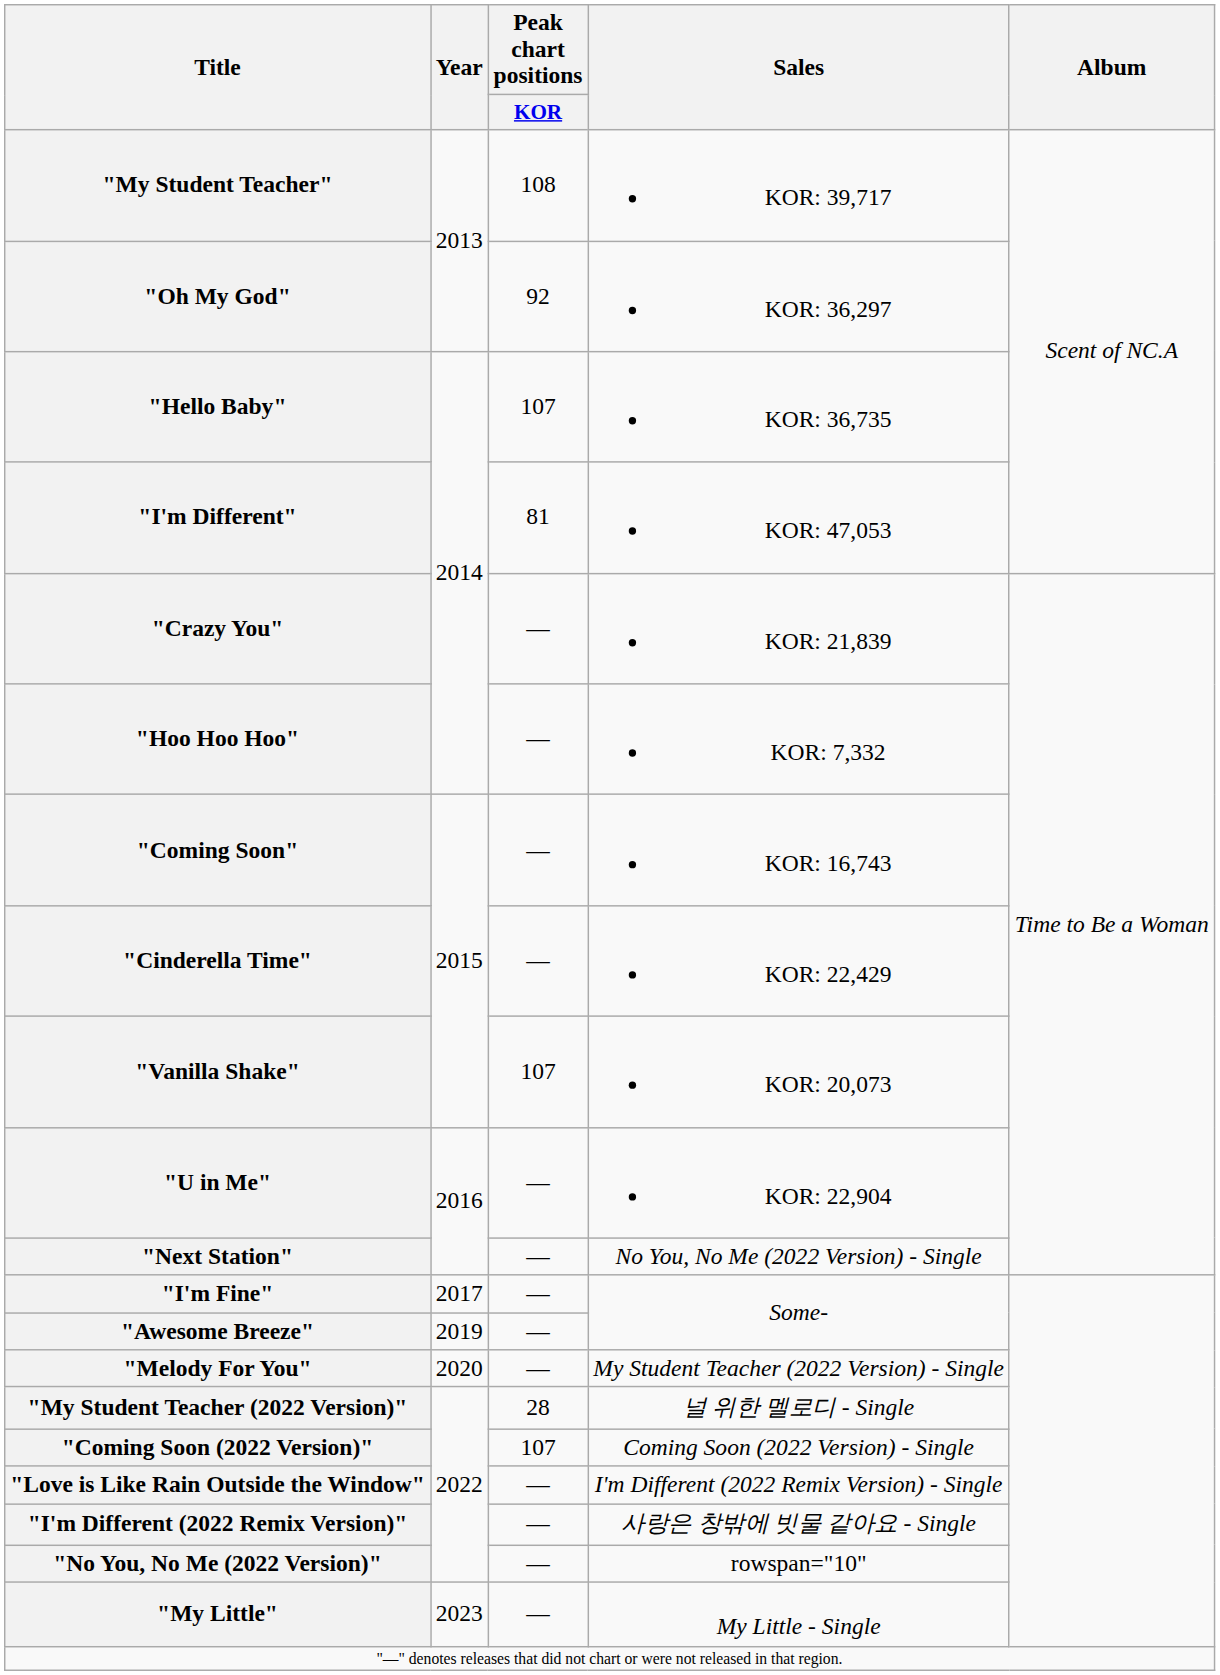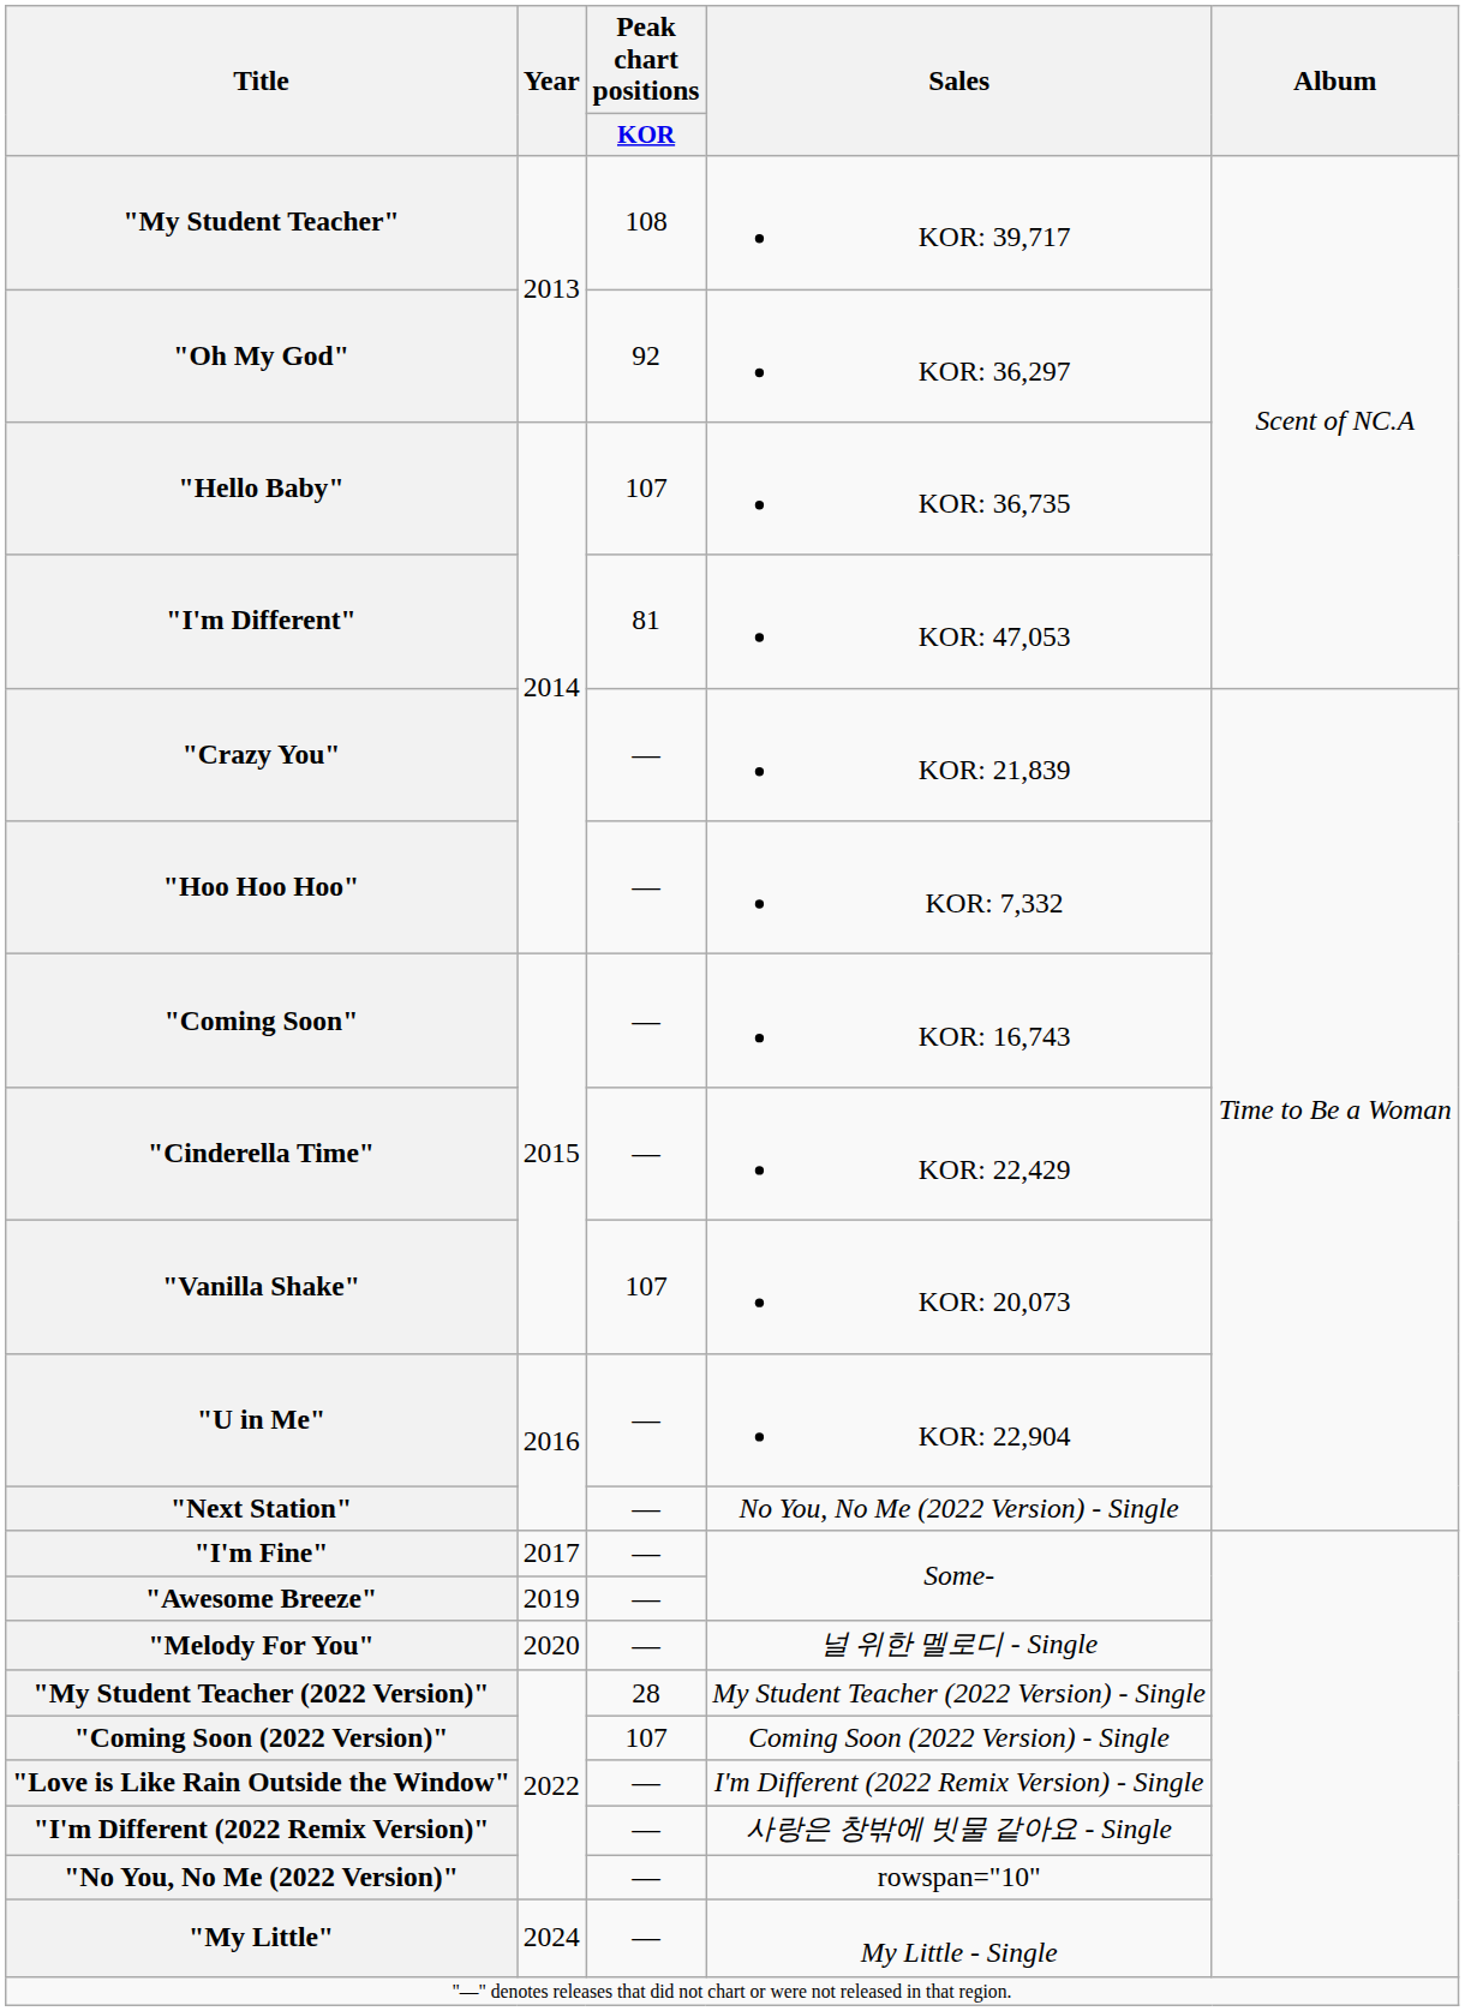"Melody For You" | Sales: My Student Teacher (2022 Version) - Single -> 널 위한 멜로디 - Single
"My Student Teacher (2022 Version)" | Sales: 널 위한 멜로디 - Single -> My Student Teacher (2022 Version) - Single
"My Little" | Year: 2023 -> 2024
